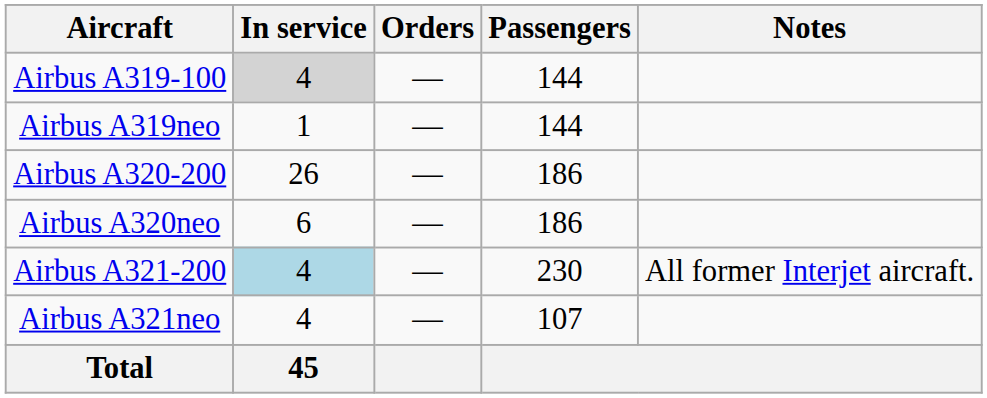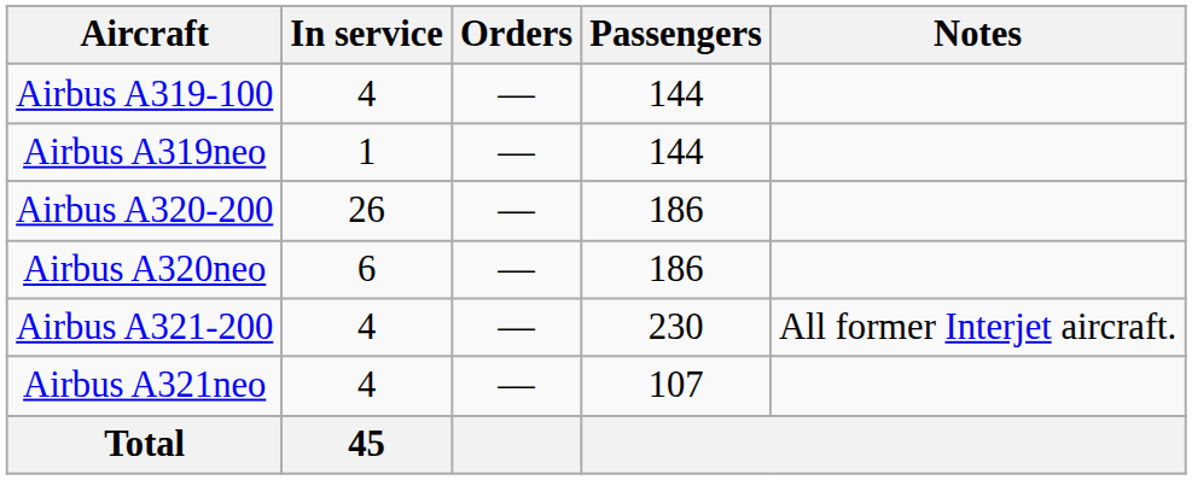Airbus A319-100 | In service: lightgrey background -> no background
Airbus A321-200 | In service: lightblue background -> no background
